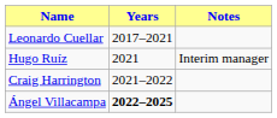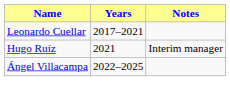- row: Craig Harrington | 2021–2022
Ángel Villacampa | Years: bold -> normal
